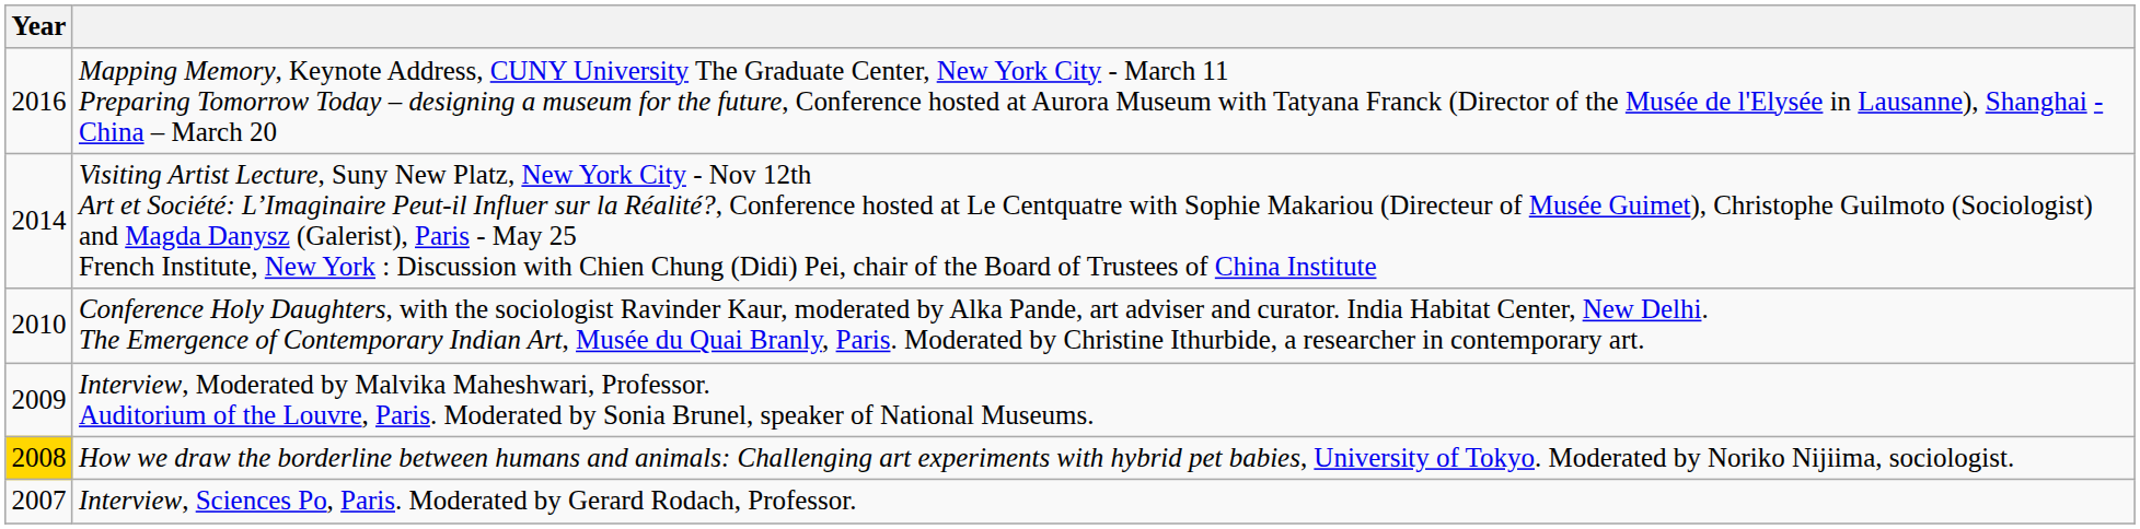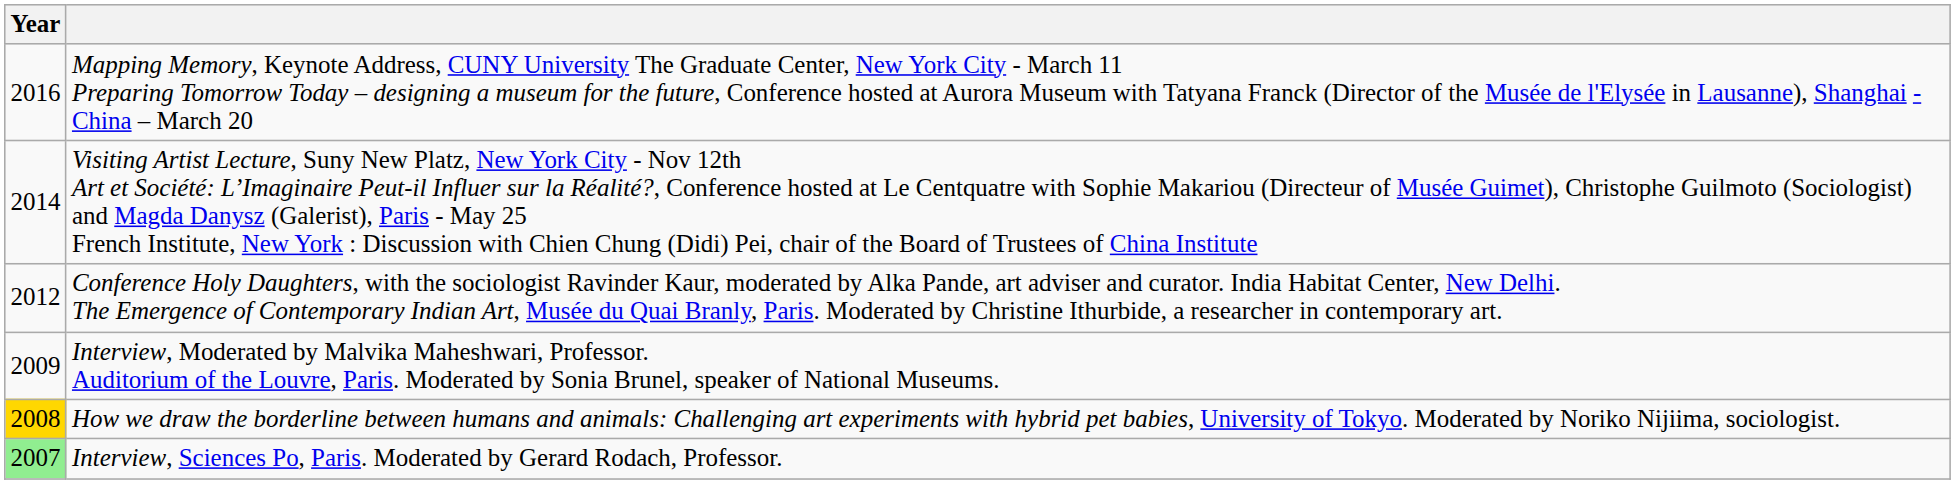row 4 | Year: 2010 -> 2012
row 7 | Year: no background -> lightgreen background
